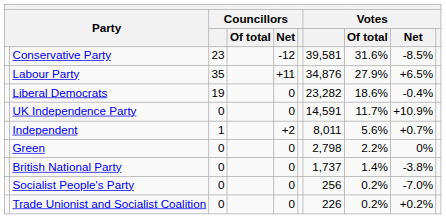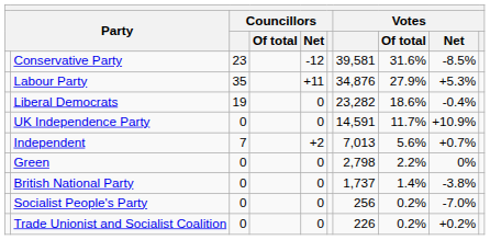Labour Party | Votes / Net: +6.5% -> +5.3%
Independent | column 3: 1 -> 7
Independent | column 7: 8,011 -> 7,013
